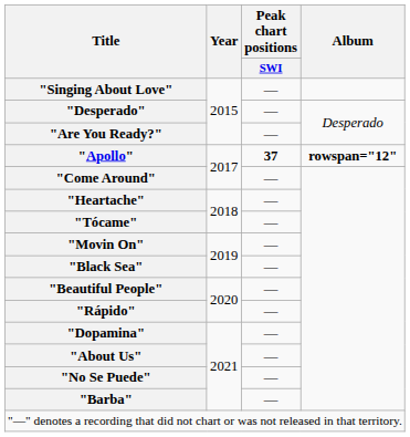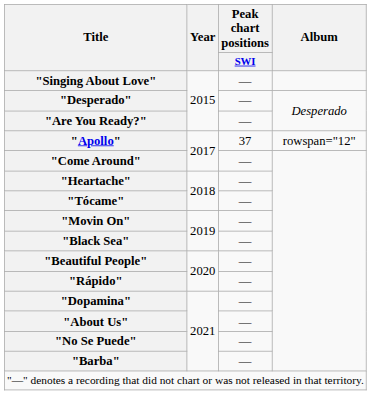"Apollo" | Peak chart positions / SWI: bold -> normal
"Apollo" | Album: bold -> normal
